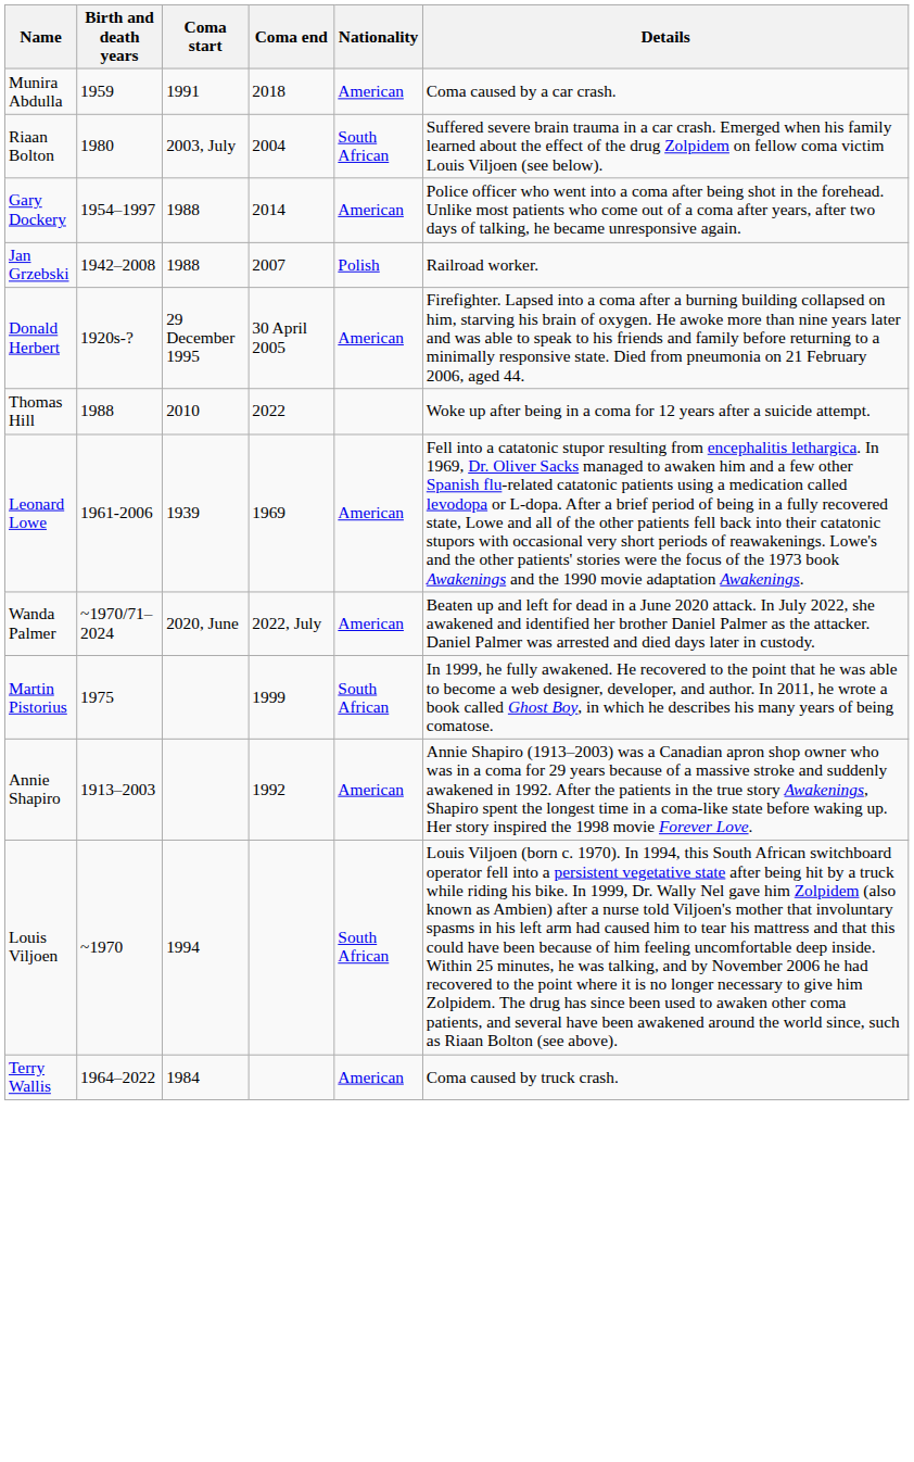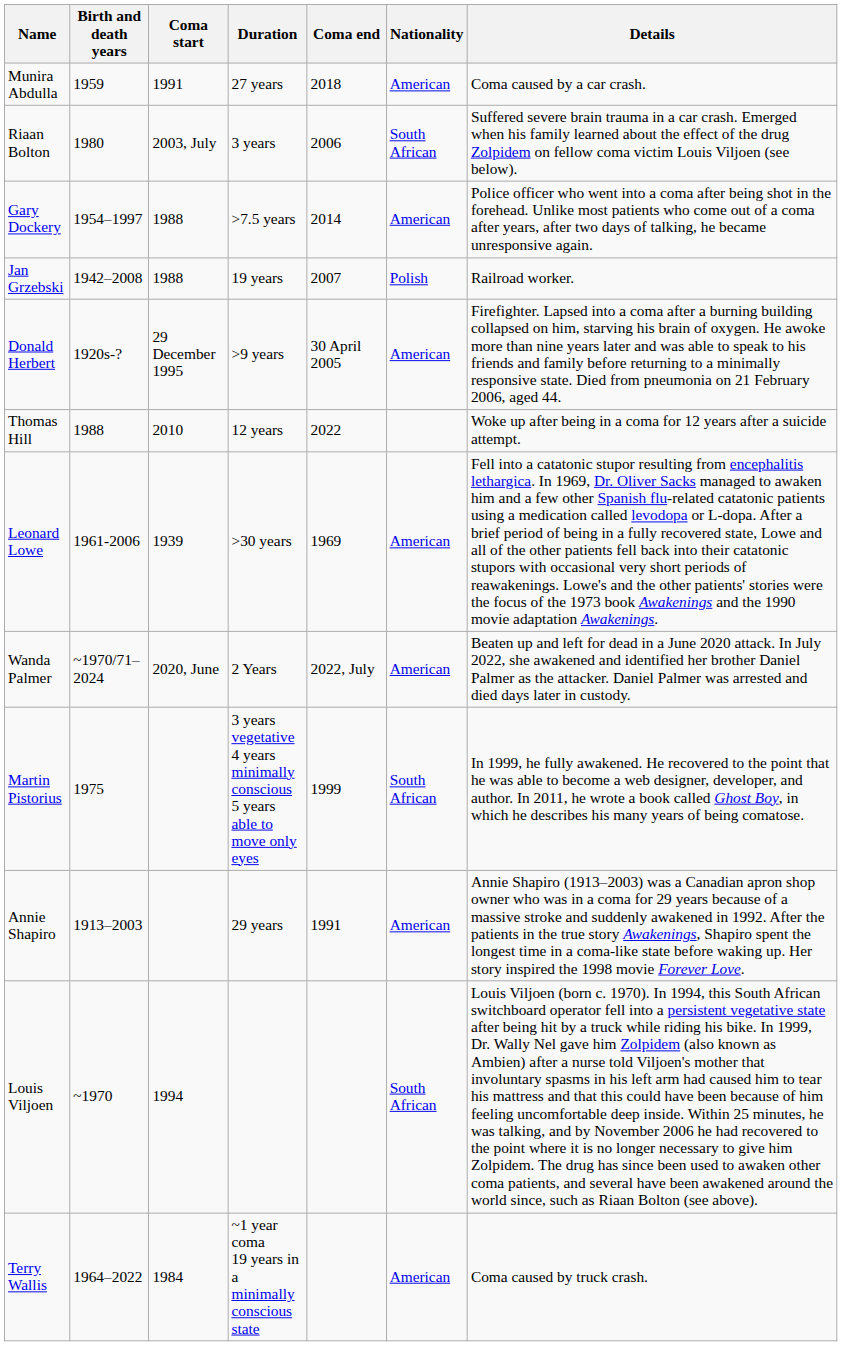+ column: Duration | 27 years | 3 years | >7.5 years | 19 years | >9 years | 12 years | >30 years | 2 Years | 3 years vegetative 4 years minimally conscious 5 years able to move only eyes | 29 years | ~1 year coma 19 years in a minimally conscious state
Riaan Bolton | Coma end: 2004 -> 2006
Annie Shapiro | Coma end: 1992 -> 1991
